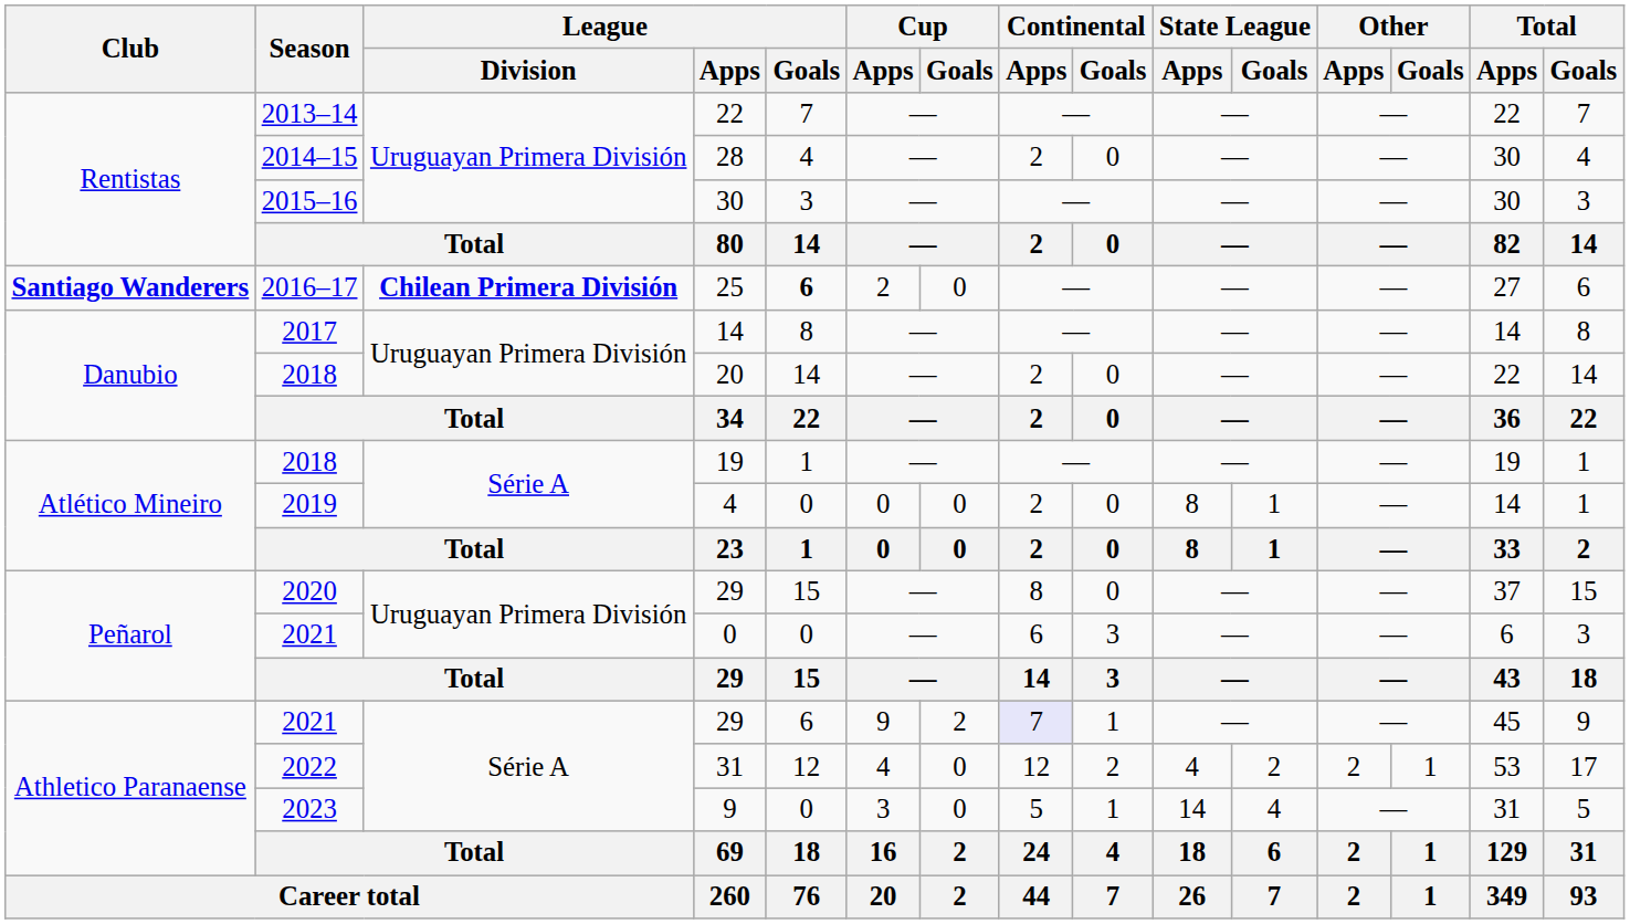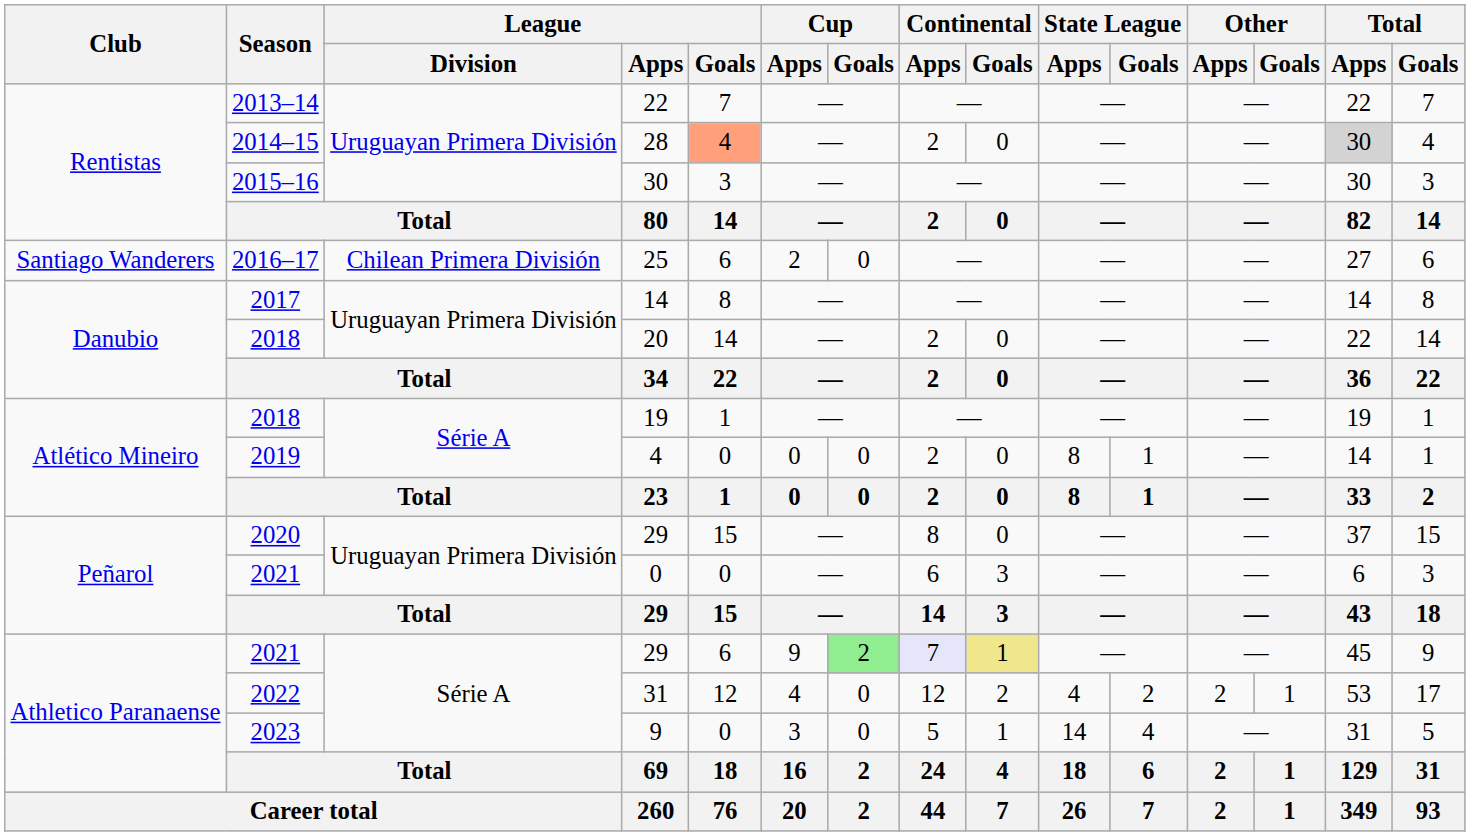28 | League / Goals: no background -> lightsalmon background
28 | Total / Apps: no background -> lightgrey background
25 | Club: bold -> normal
25 | League / Division: bold -> normal
25 | League / Goals: bold -> normal
2021 / 29 | Cup / Goals: no background -> lightgreen background
2021 / 29 | Continental / Goals: no background -> khaki background
